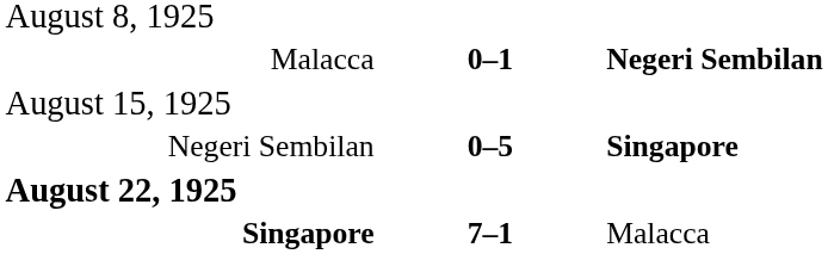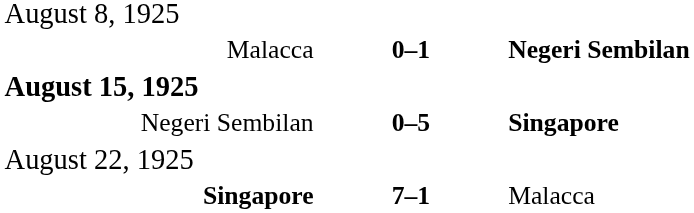August 15, 1925 | column 1: normal -> bold
August 22, 1925 | column 1: bold -> normal
